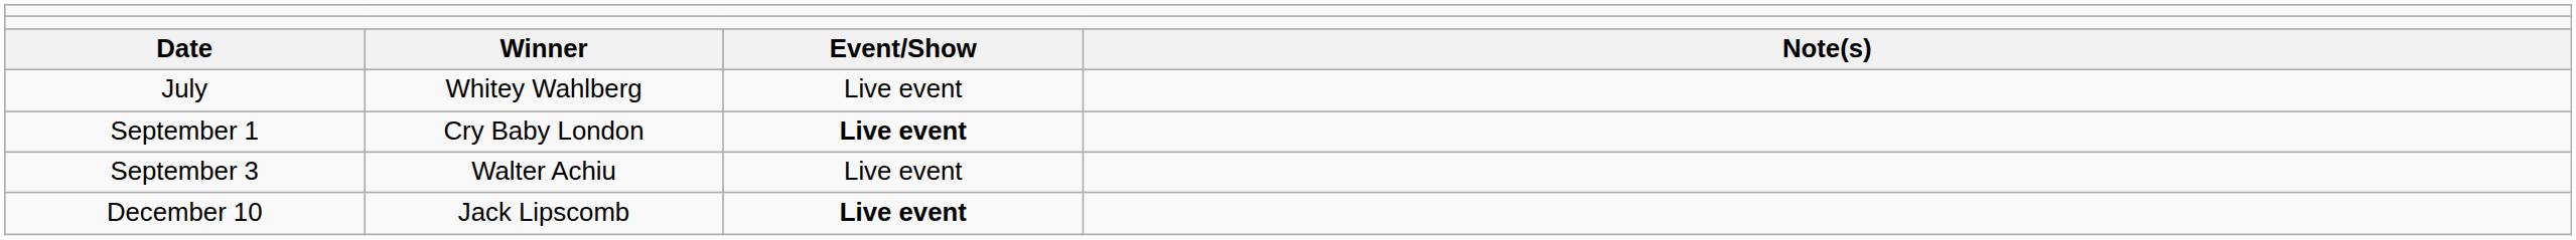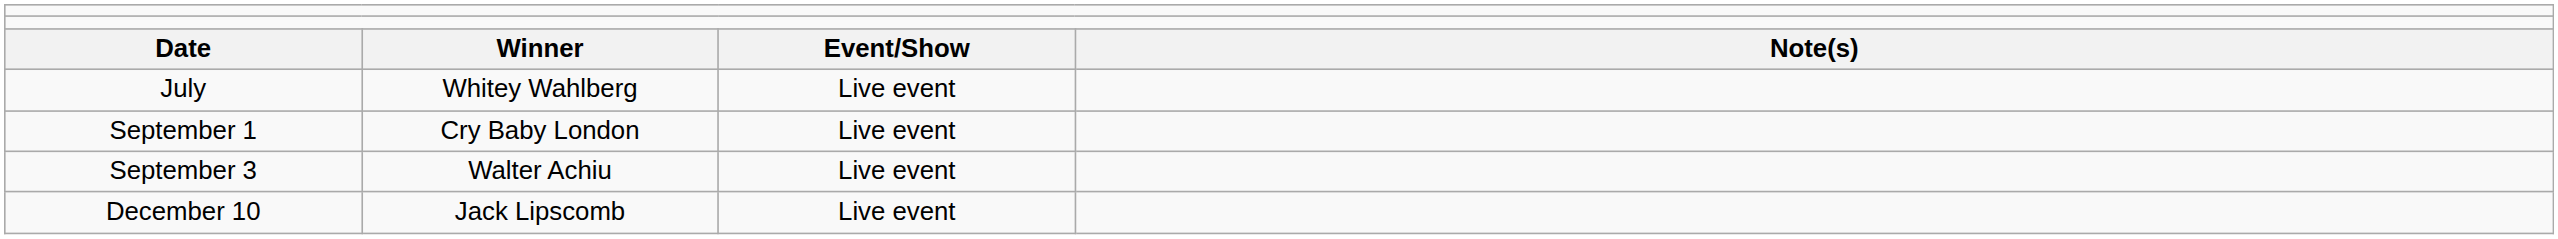September 1 | column 3: bold -> normal
December 10 | column 3: bold -> normal
